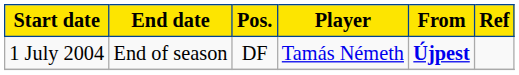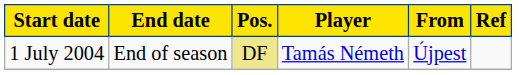1 July 2004 | Pos.: no background -> khaki background
1 July 2004 | From: bold -> normal
